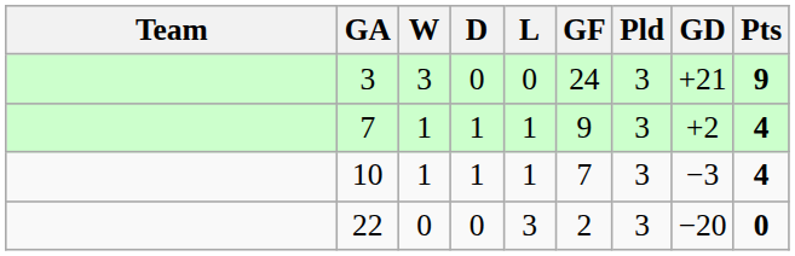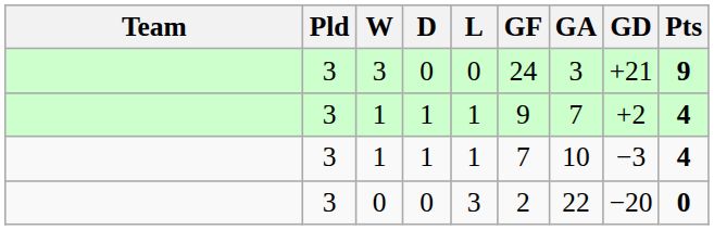columns swapped: Pld <-> GA
